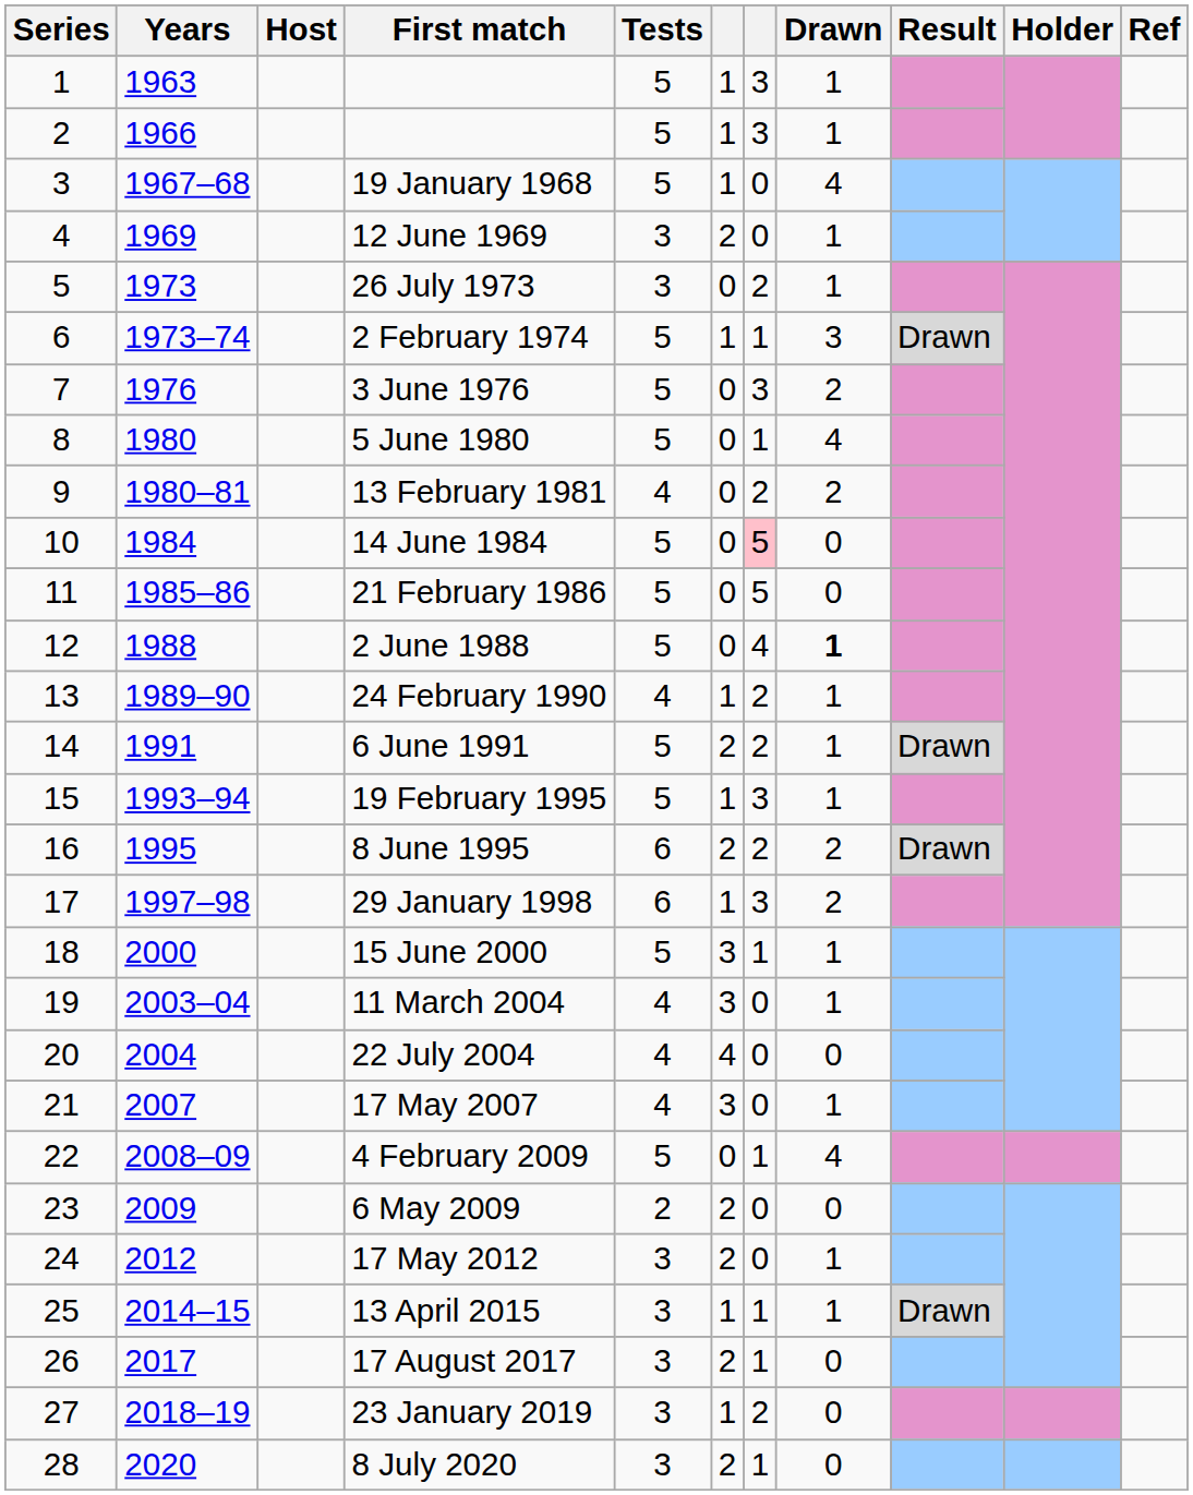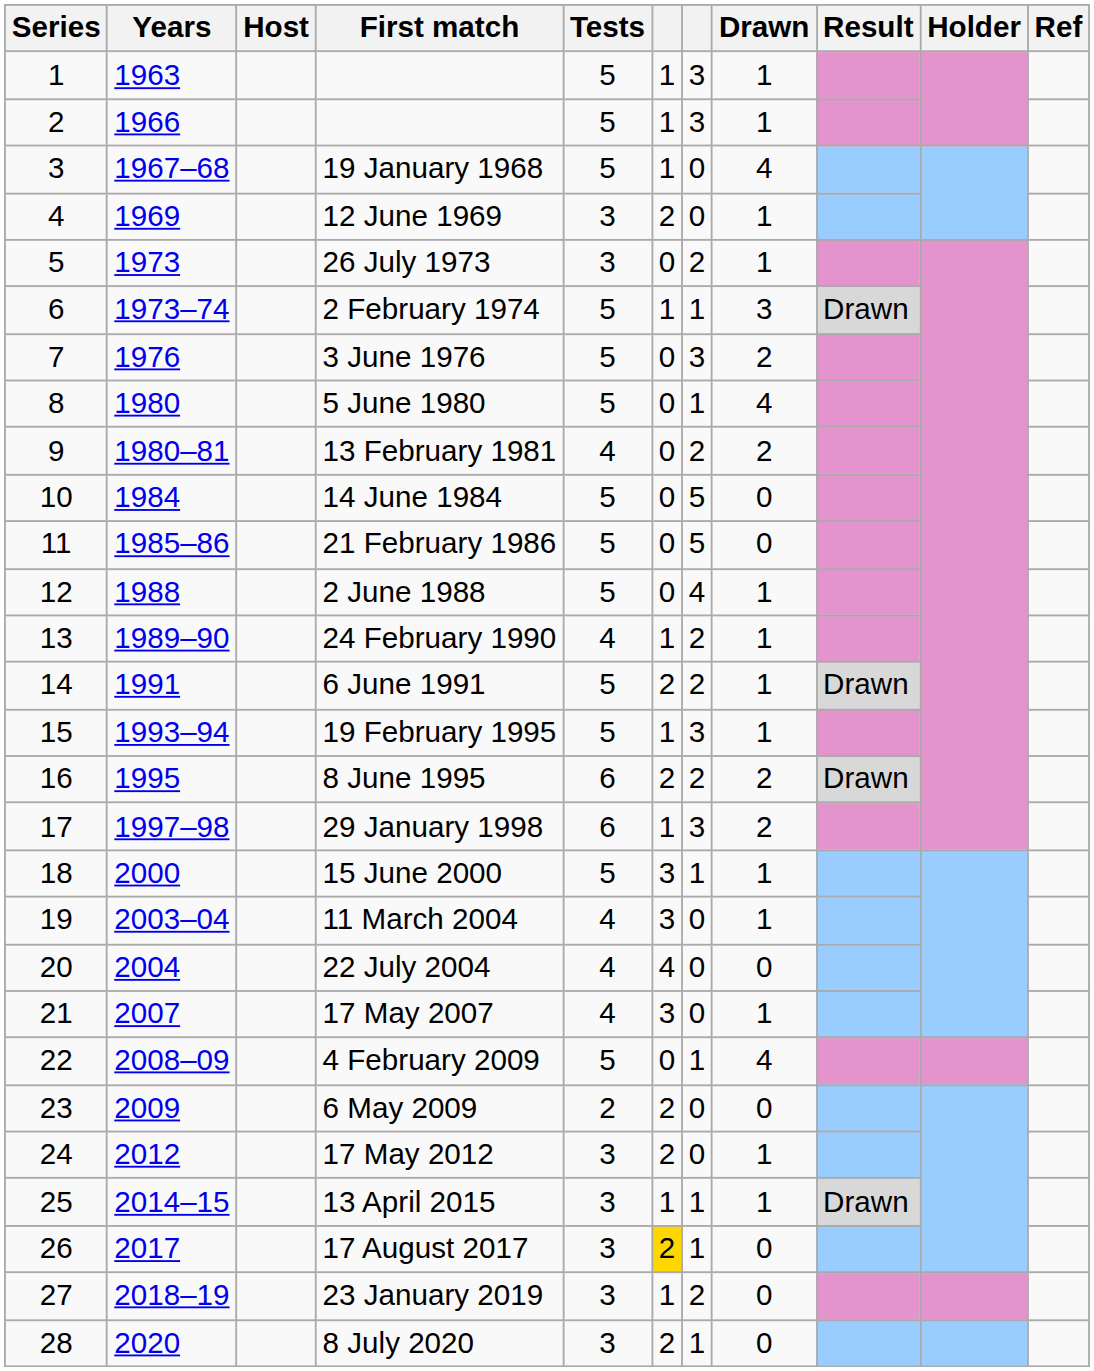14 June 1984 | column 7: pink background -> no background
2 June 1988 | Drawn: bold -> normal
17 August 2017 | column 6: no background -> gold background
